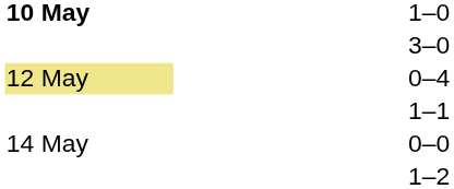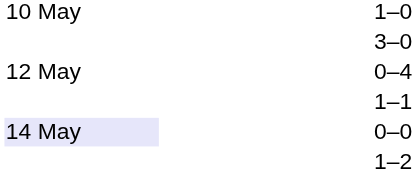1–0 | column 1: bold -> normal
0–4 | column 1: khaki background -> no background
0–0 | column 1: no background -> lavender background
